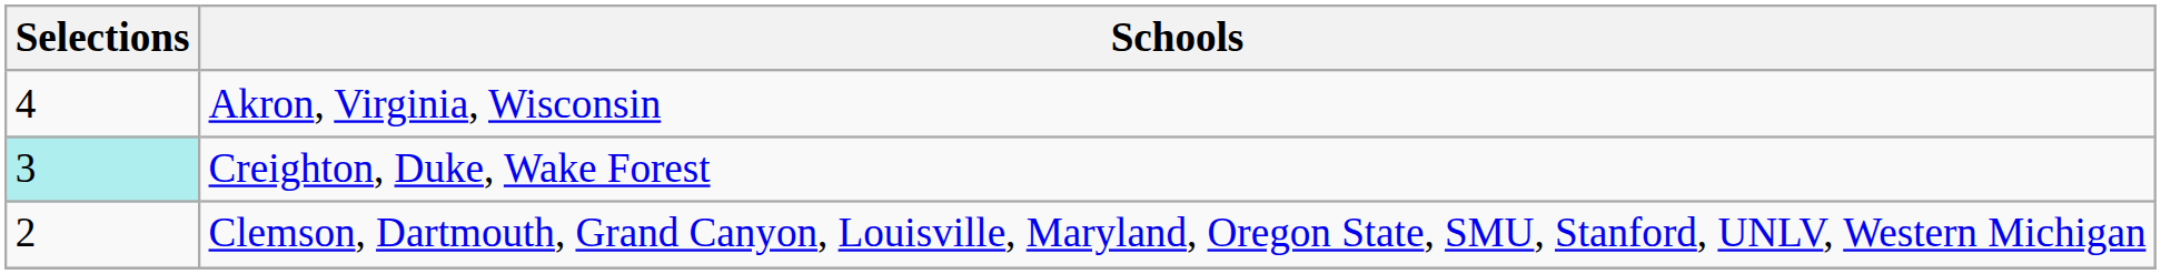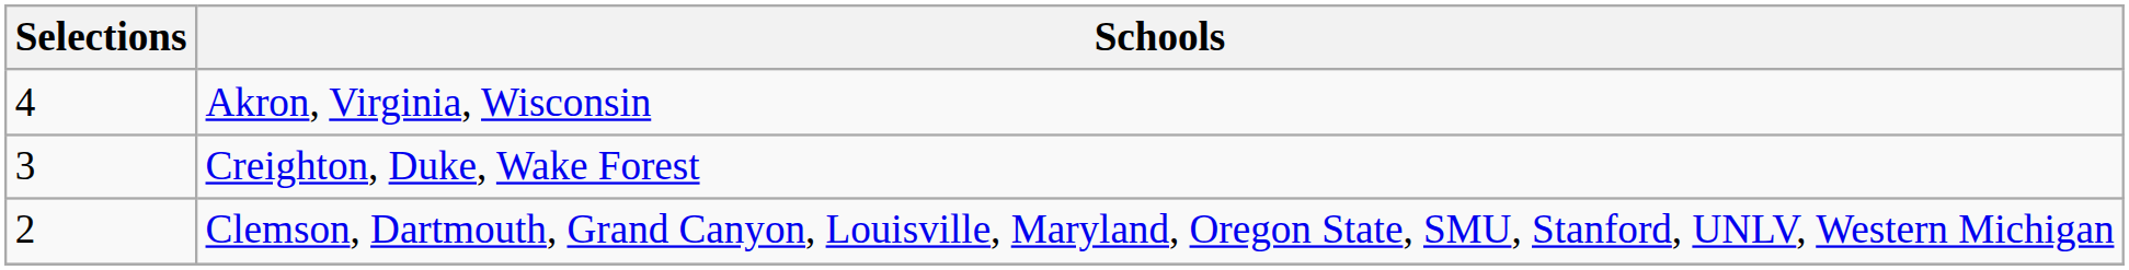Creighton, Duke, Wake Forest | Selections: paleturquoise background -> no background
